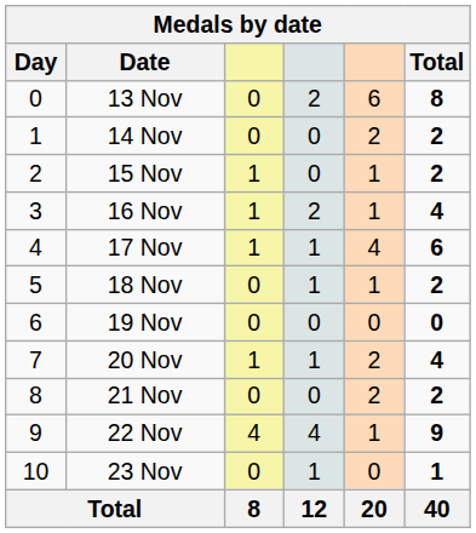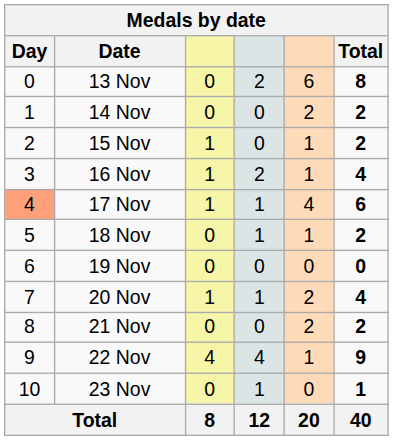17 Nov | Day: no background -> lightsalmon background
